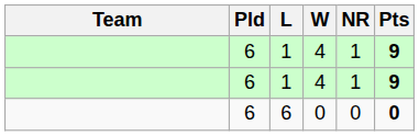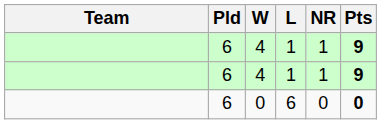columns swapped: W <-> L
